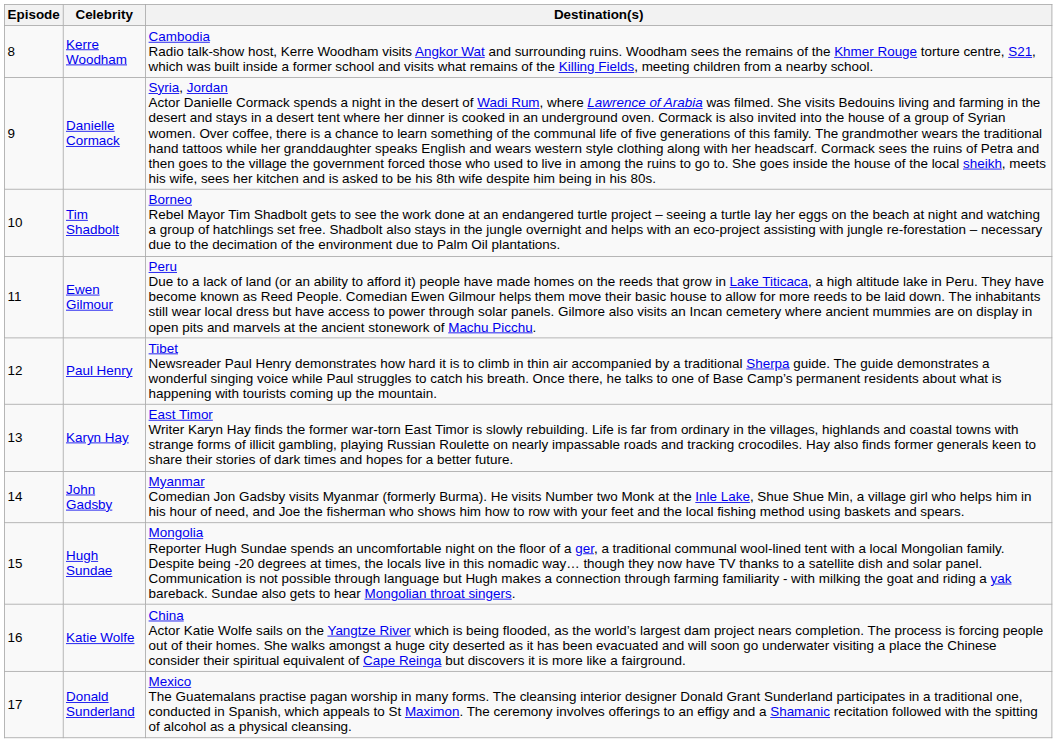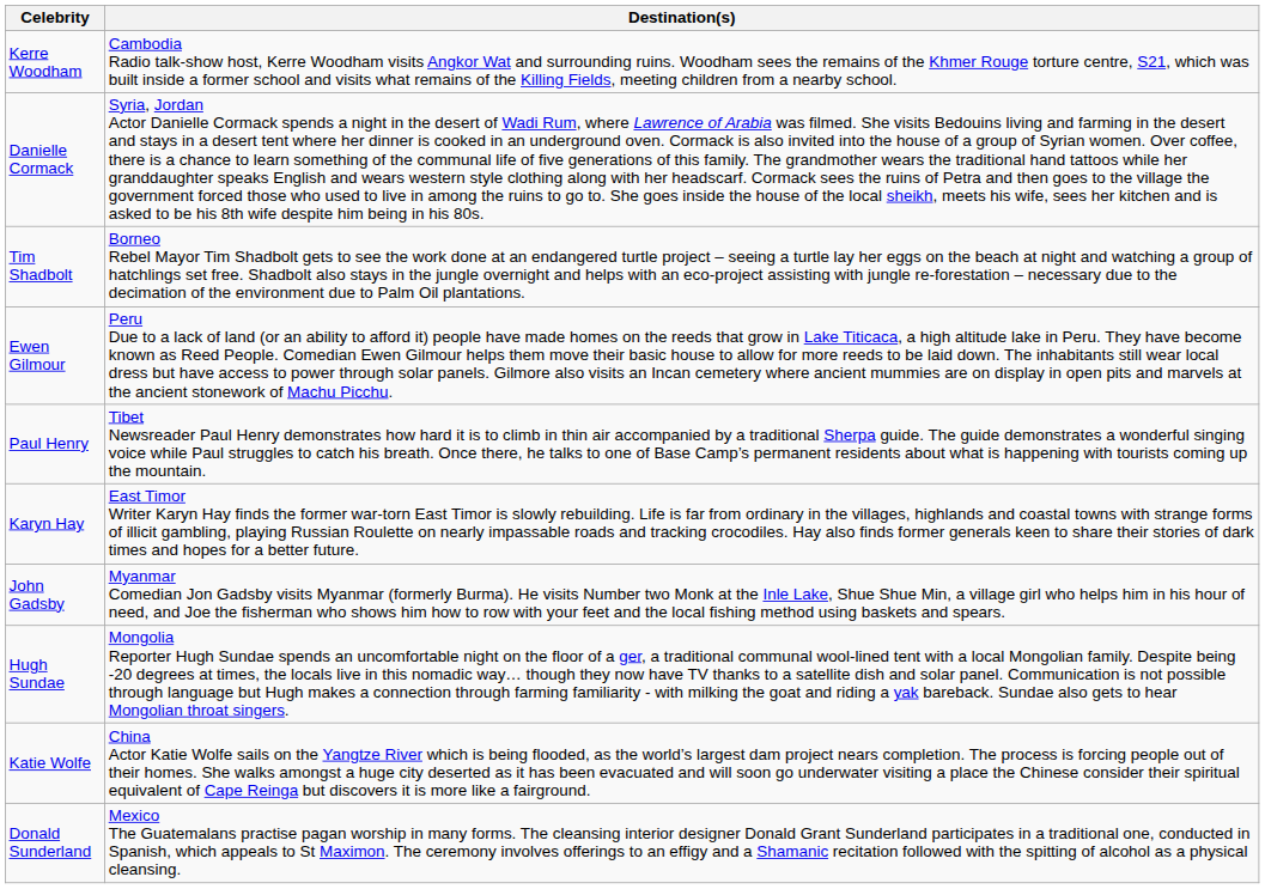- column: Episode | 8 | 9 | 10 | 11 | 12 | 13 | 14 | 15 | 16 | 17
